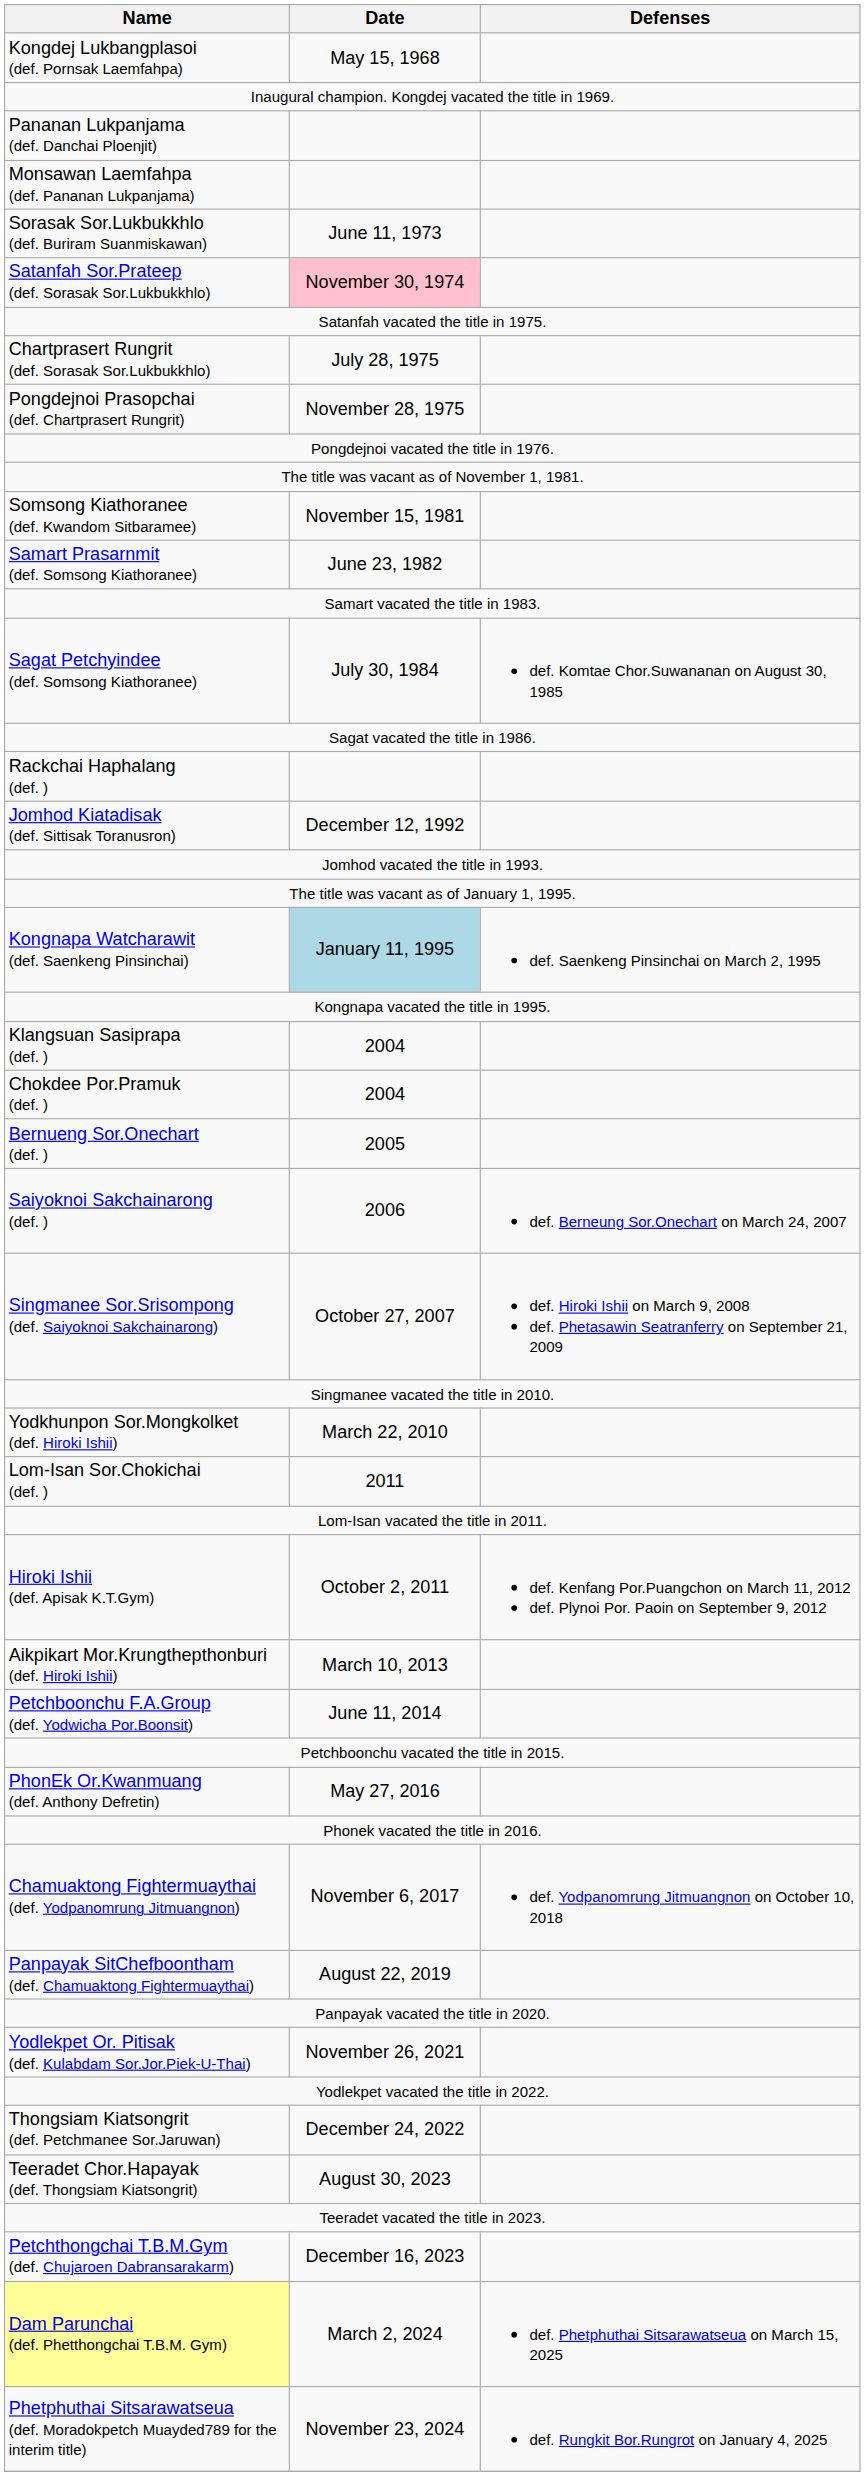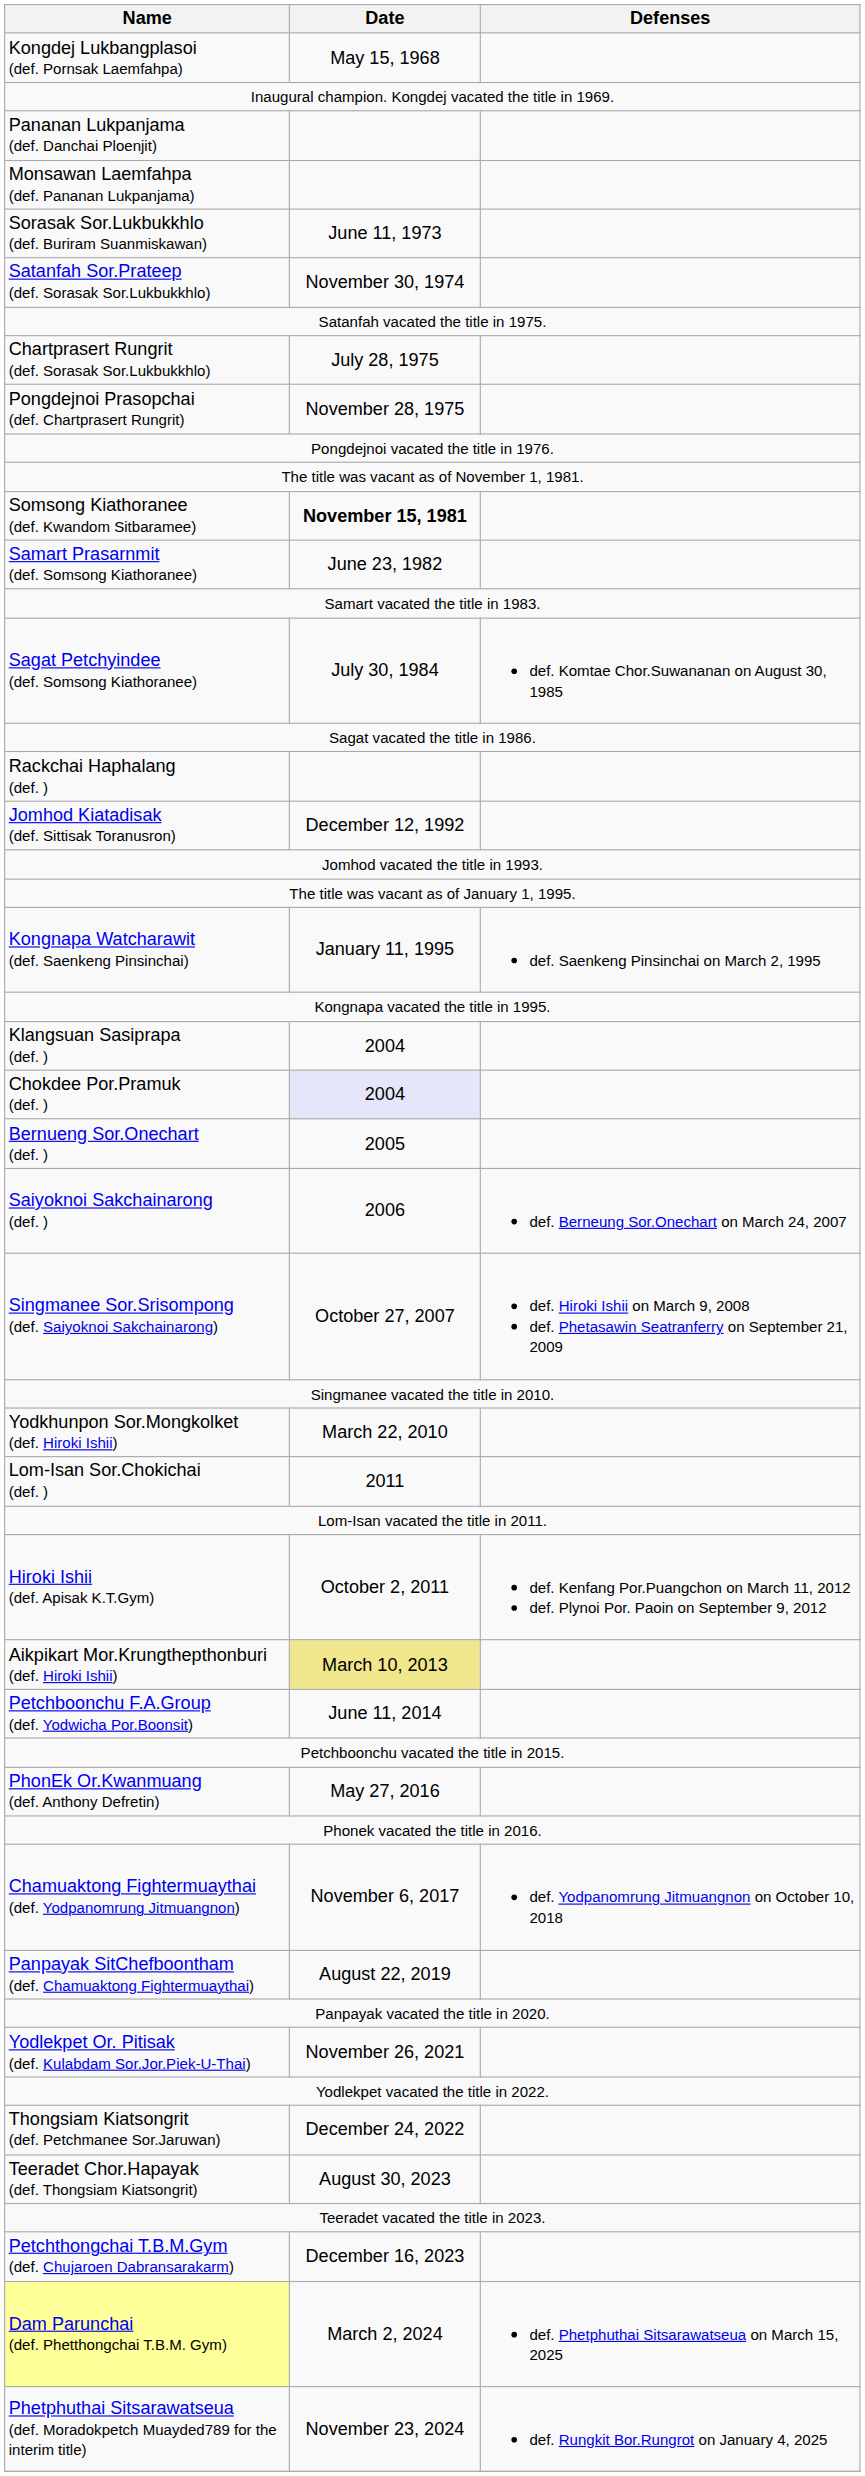Satanfah Sor.Prateep (def. Sorasak Sor.Lukbukkhlo) | Date: pink background -> no background
Somsong Kiathoranee (def. Kwandom Sitbaramee) | Date: normal -> bold
Kongnapa Watcharawit (def. Saenkeng Pinsinchai) | Date: lightblue background -> no background
Chokdee Por.Pramuk (def. ) | Date: no background -> lavender background
Aikpikart Mor.Krungthepthonburi (def. Hiroki Ishii) | Date: no background -> khaki background
